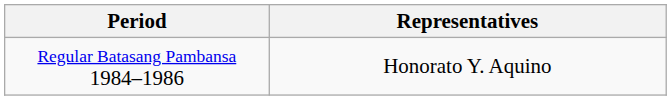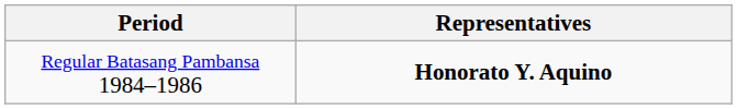Regular Batasang Pambansa 1984–1986 | Representatives: normal -> bold
